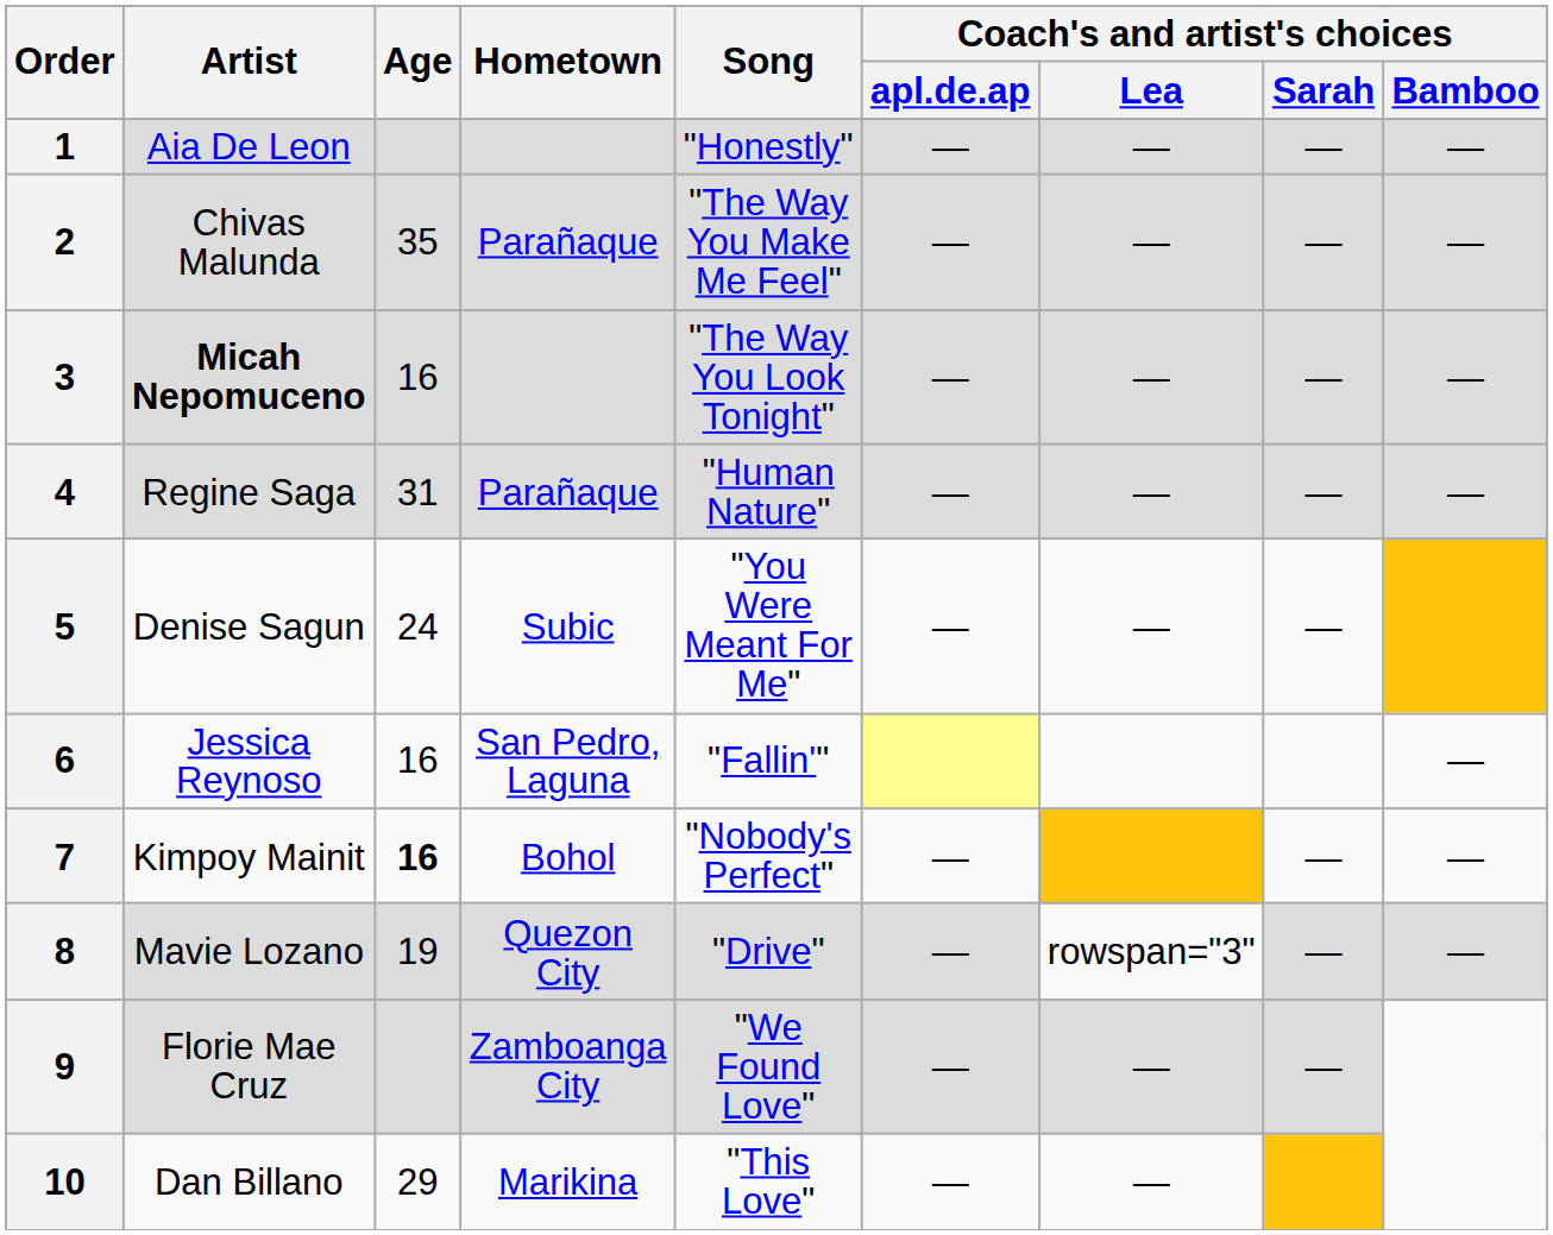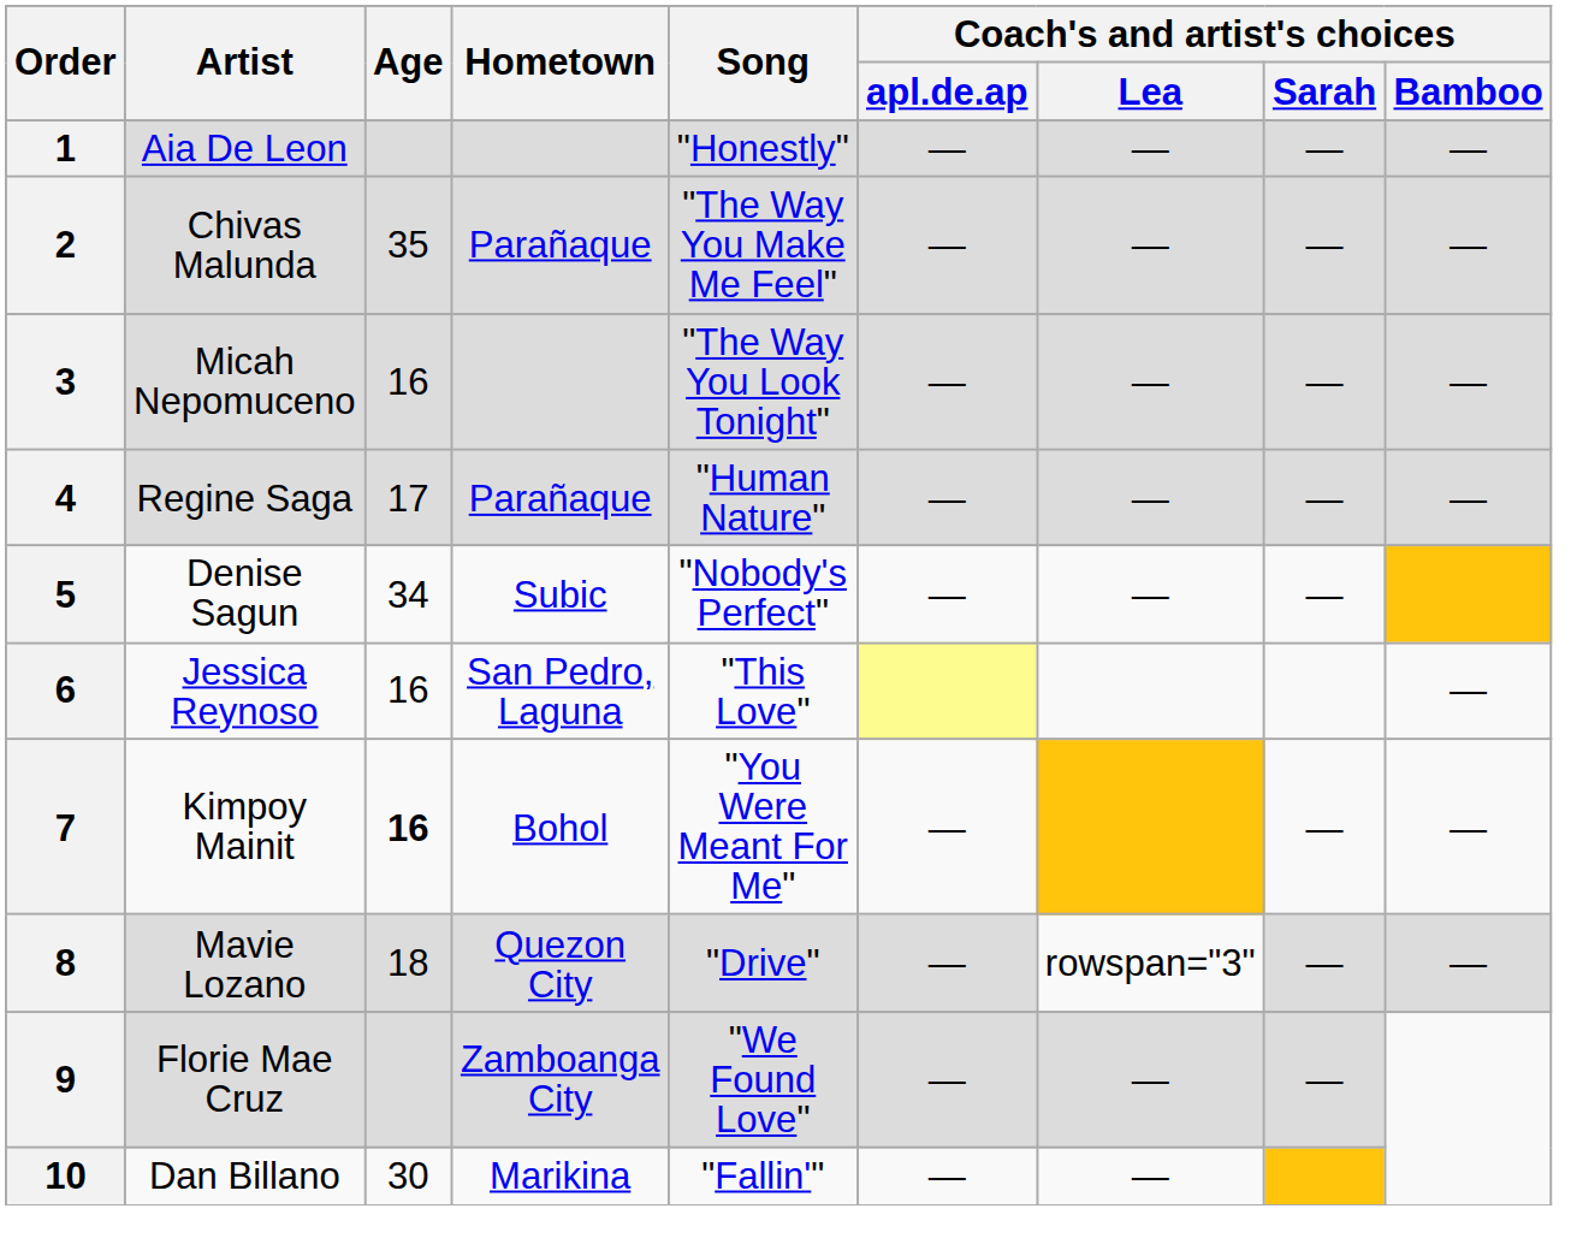3 | Artist: bold -> normal
4 | Age: 31 -> 17
5 | Age: 24 -> 34
5 | Song: "You Were Meant For Me" -> "Nobody's Perfect"
6 | Song: "Fallin'" -> "This Love"
7 | Song: "Nobody's Perfect" -> "You Were Meant For Me"
8 | Age: 19 -> 18
10 | Age: 29 -> 30
10 | Song: "This Love" -> "Fallin'"
